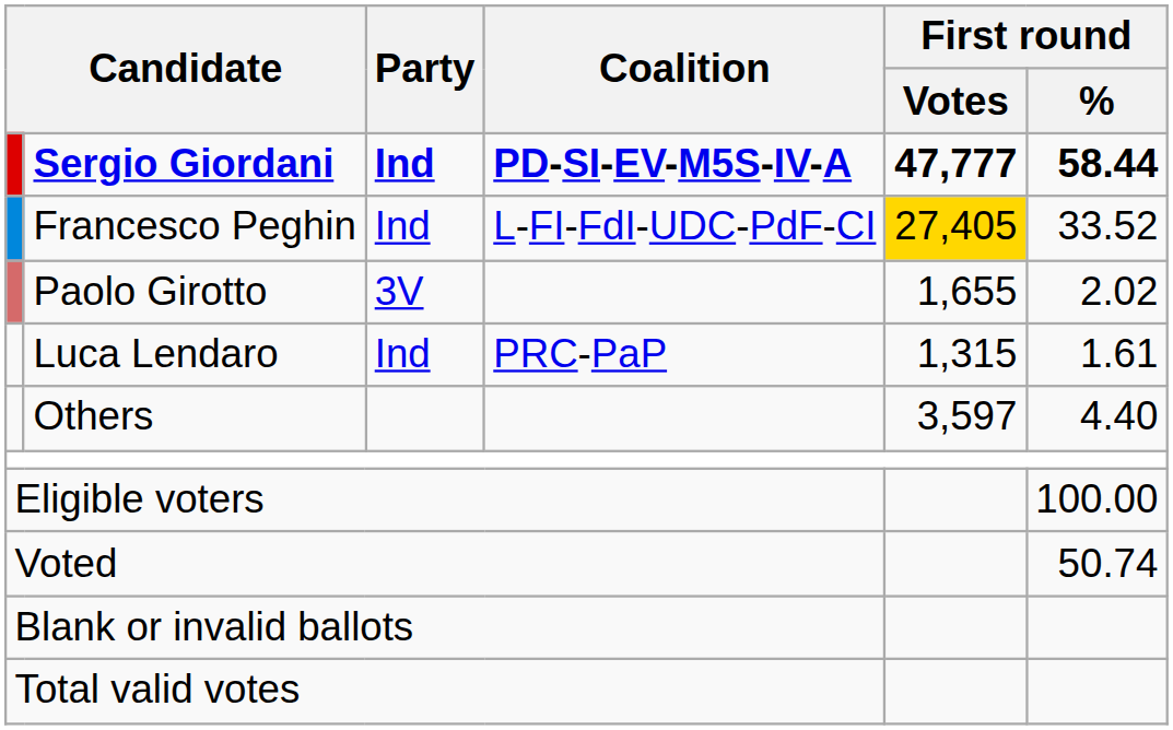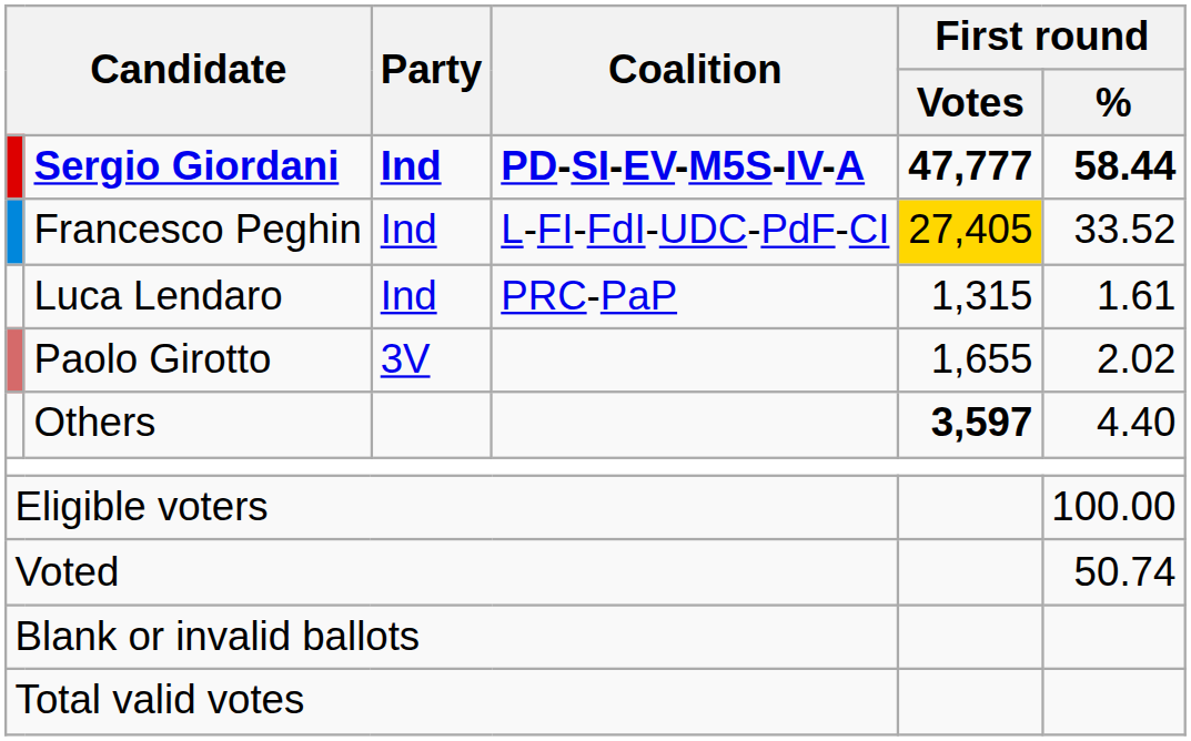rows swapped: Paolo Girotto <-> Luca Lendaro
Others | First round / Votes: normal -> bold
